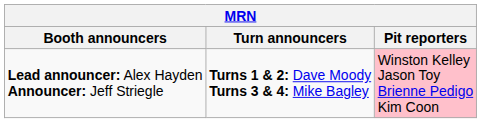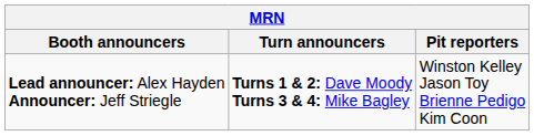Lead announcer: Alex Hayden Announcer: Jeff Striegle | Pit reporters: pink background -> no background
